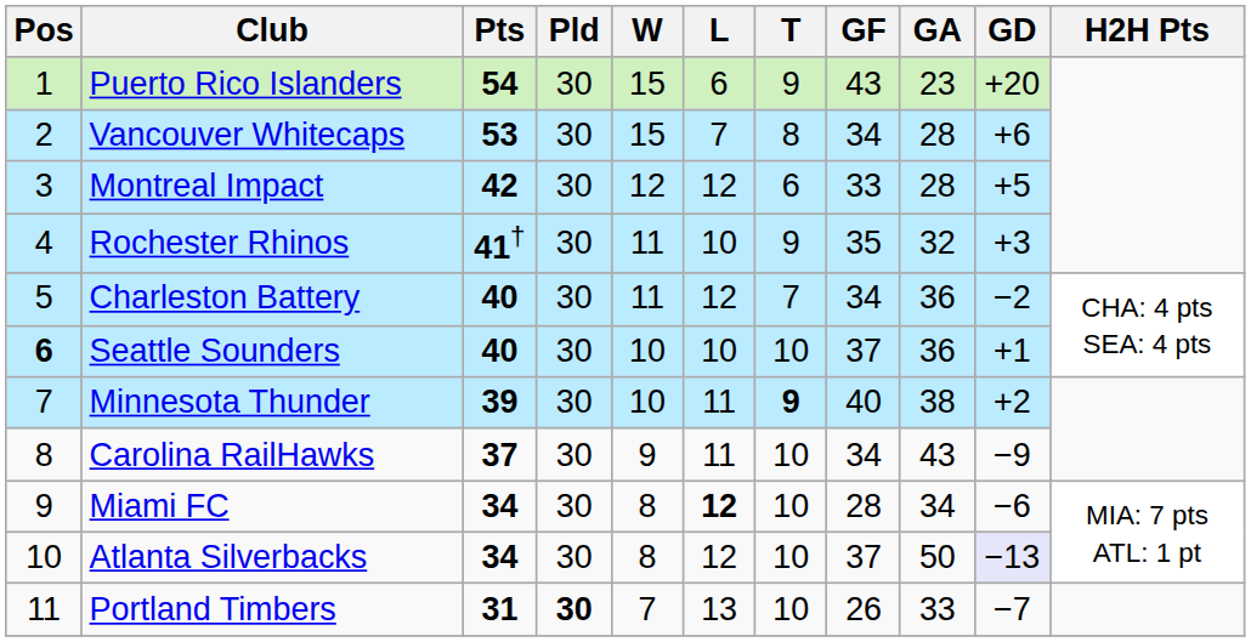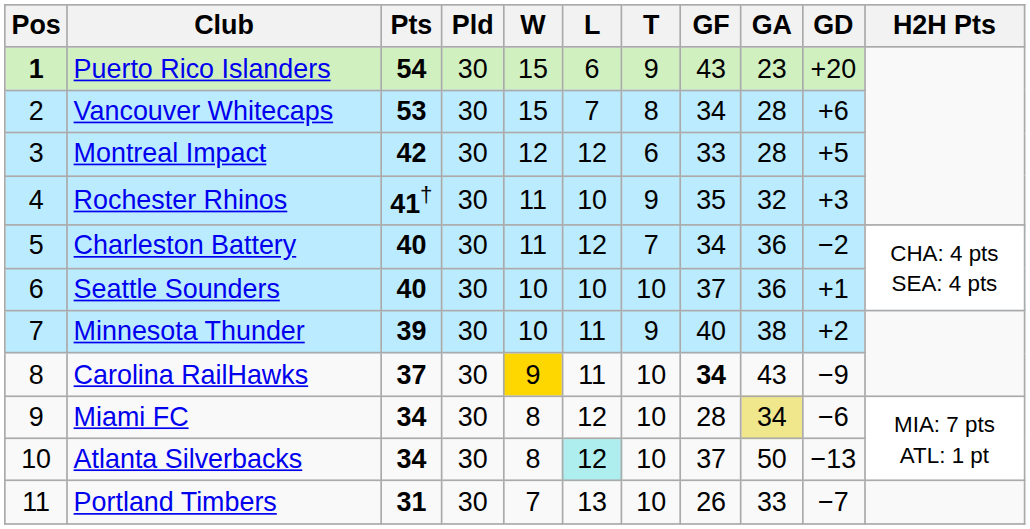Puerto Rico Islanders | Pos: normal -> bold
Seattle Sounders | Pos: bold -> normal
Minnesota Thunder | T: bold -> normal
Carolina RailHawks | W: no background -> gold background
Carolina RailHawks | GF: normal -> bold
Miami FC | L: bold -> normal
Miami FC | GA: no background -> khaki background
Atlanta Silverbacks | L: no background -> paleturquoise background
Atlanta Silverbacks | GD: lavender background -> no background
Portland Timbers | Pld: bold -> normal
